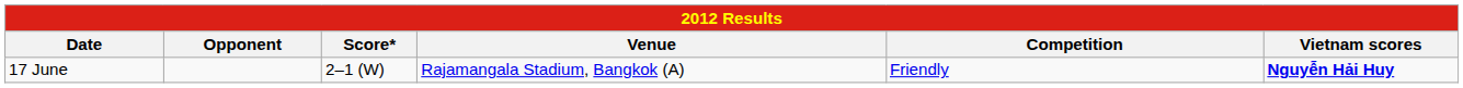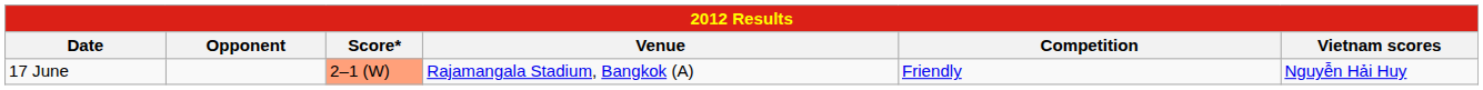17 June | Score*: no background -> lightsalmon background
17 June | Vietnam scores: bold -> normal
